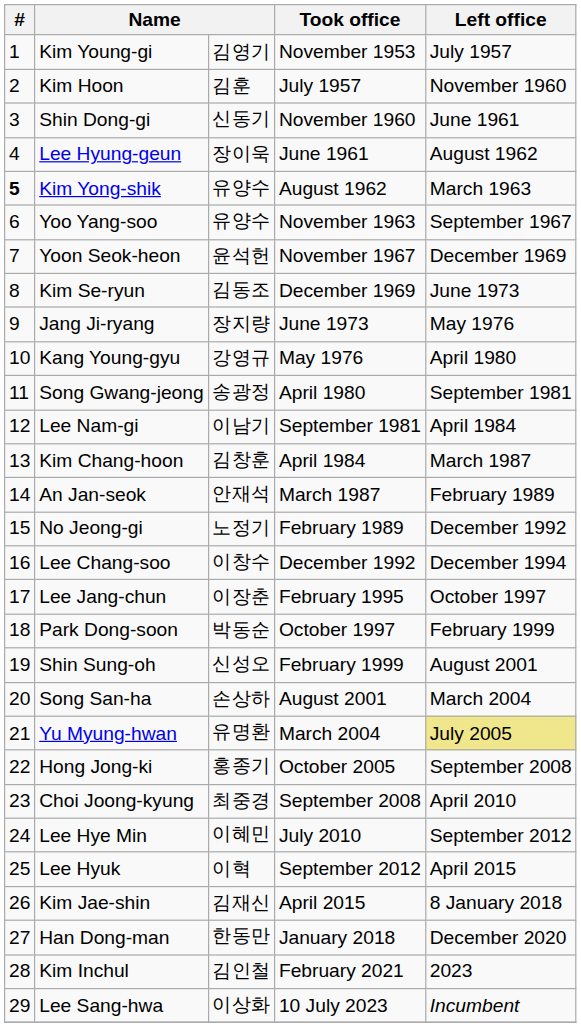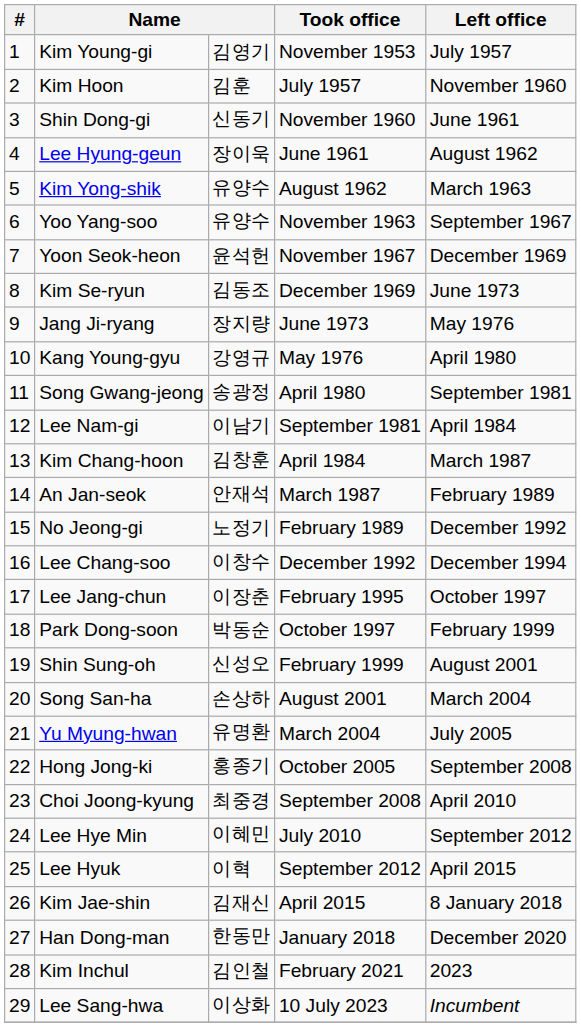Kim Yong-shik | #: bold -> normal
Yu Myung-hwan | Left office: khaki background -> no background
